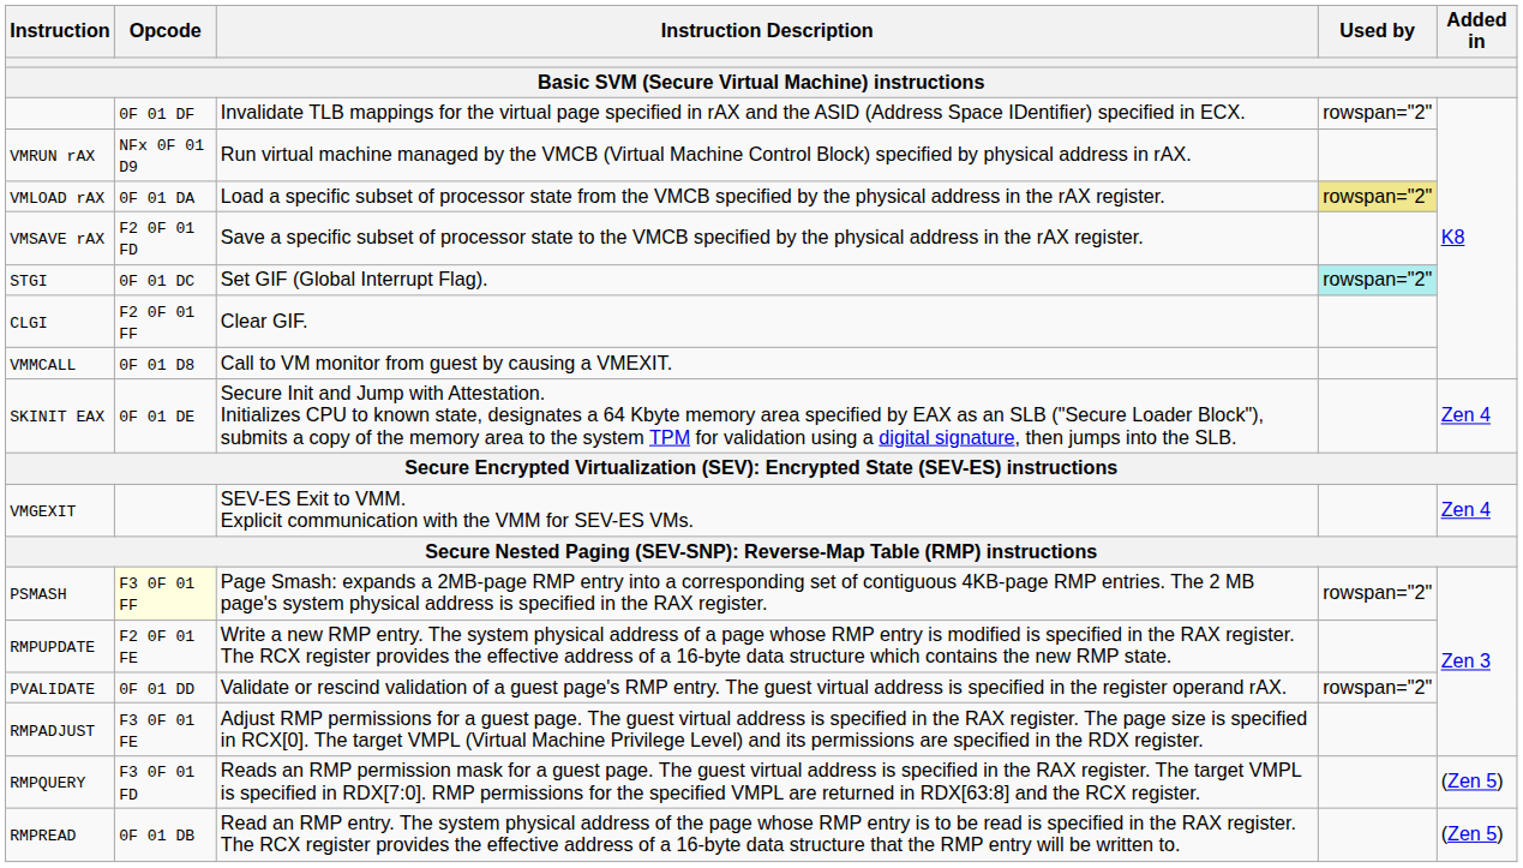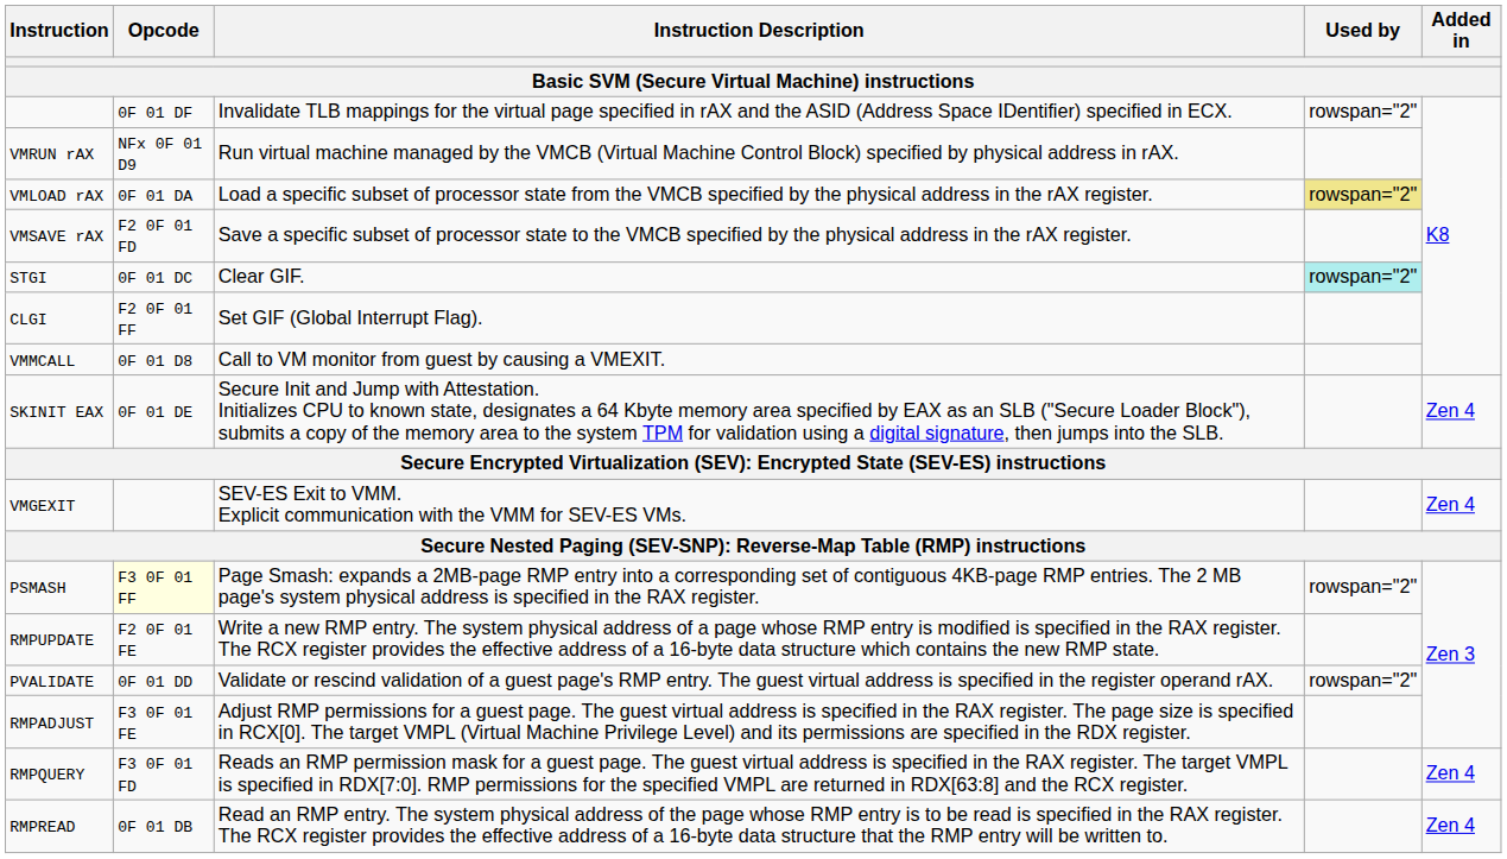STGI | Instruction Description: Set GIF (Global Interrupt Flag). -> Clear GIF.
CLGI | Instruction Description: Clear GIF. -> Set GIF (Global Interrupt Flag).
RMPQUERY | Added in: (Zen 5) -> Zen 4
RMPREAD | Added in: (Zen 5) -> Zen 4
